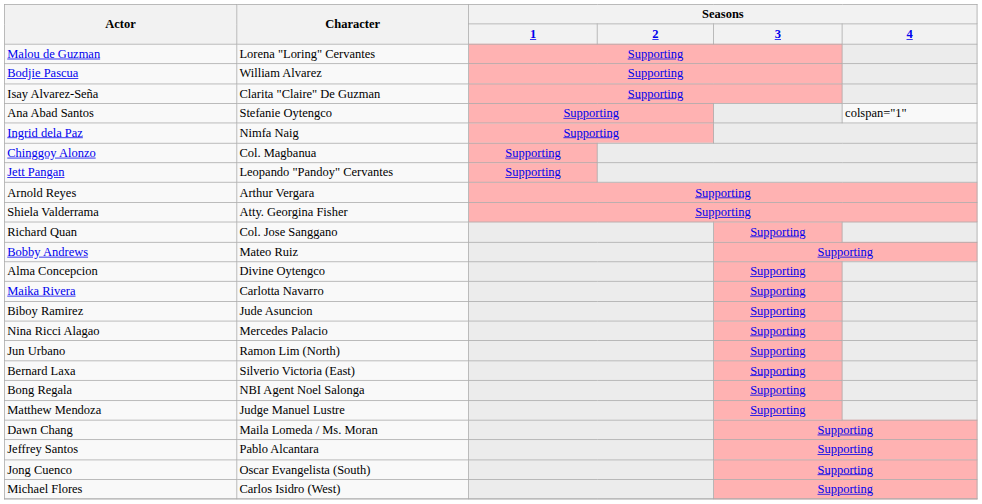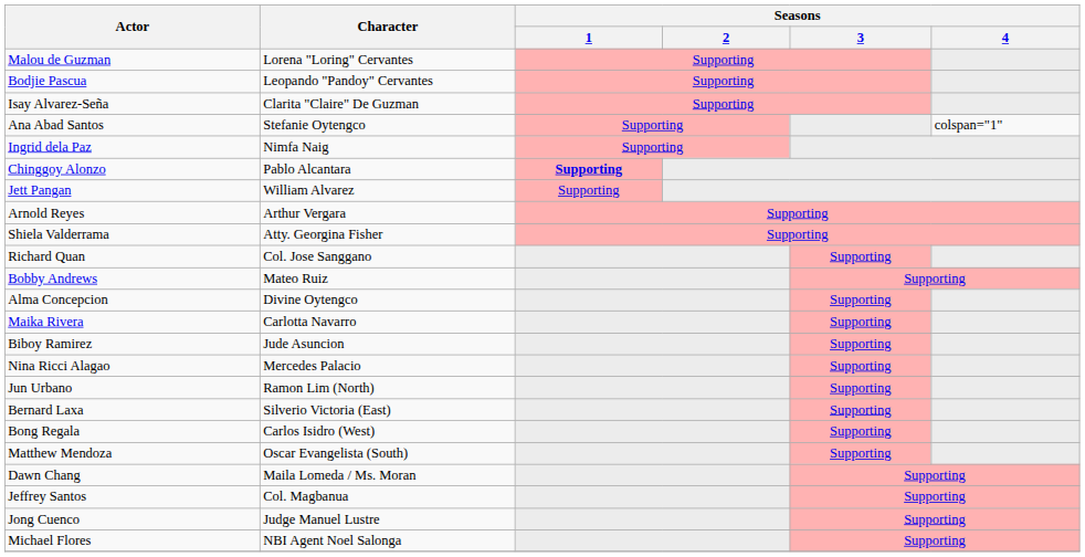Bodjie Pascua | Character: William Alvarez -> Leopando "Pandoy" Cervantes
Chinggoy Alonzo | Character: Col. Magbanua -> Pablo Alcantara
Chinggoy Alonzo | Seasons / 1: normal -> bold
Jett Pangan | Character: Leopando "Pandoy" Cervantes -> William Alvarez
Bong Regala | Character: NBI Agent Noel Salonga -> Carlos Isidro (West)
Matthew Mendoza | Character: Judge Manuel Lustre -> Oscar Evangelista (South)
Jeffrey Santos | Character: Pablo Alcantara -> Col. Magbanua
Jong Cuenco | Character: Oscar Evangelista (South) -> Judge Manuel Lustre
Michael Flores | Character: Carlos Isidro (West) -> NBI Agent Noel Salonga
